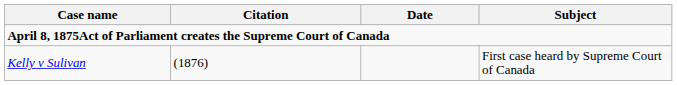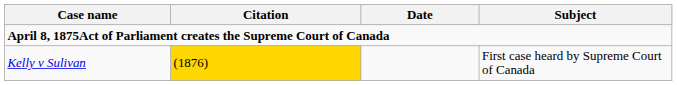Kelly v Sulivan | Citation: no background -> gold background
